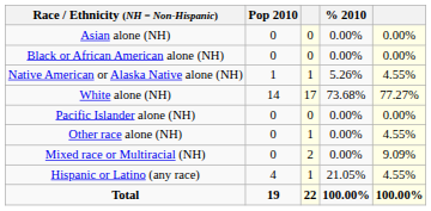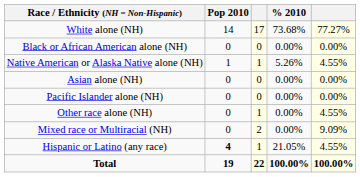rows swapped: White alone (NH) <-> Asian alone (NH)
Hispanic or Latino (any race) | Pop 2010: normal -> bold
